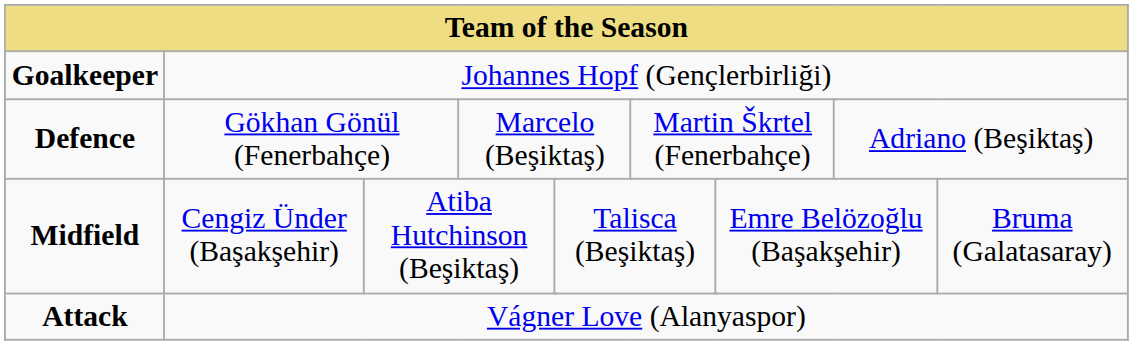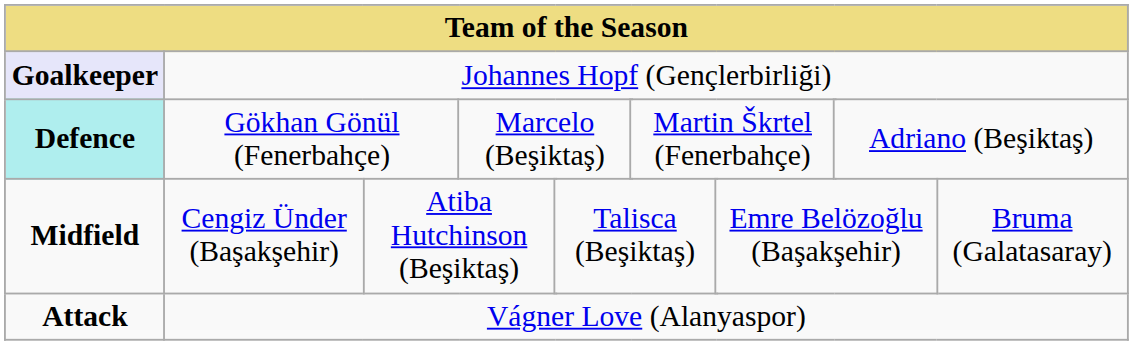Goalkeeper | column 1: no background -> lavender background
Defence | column 1: no background -> paleturquoise background
